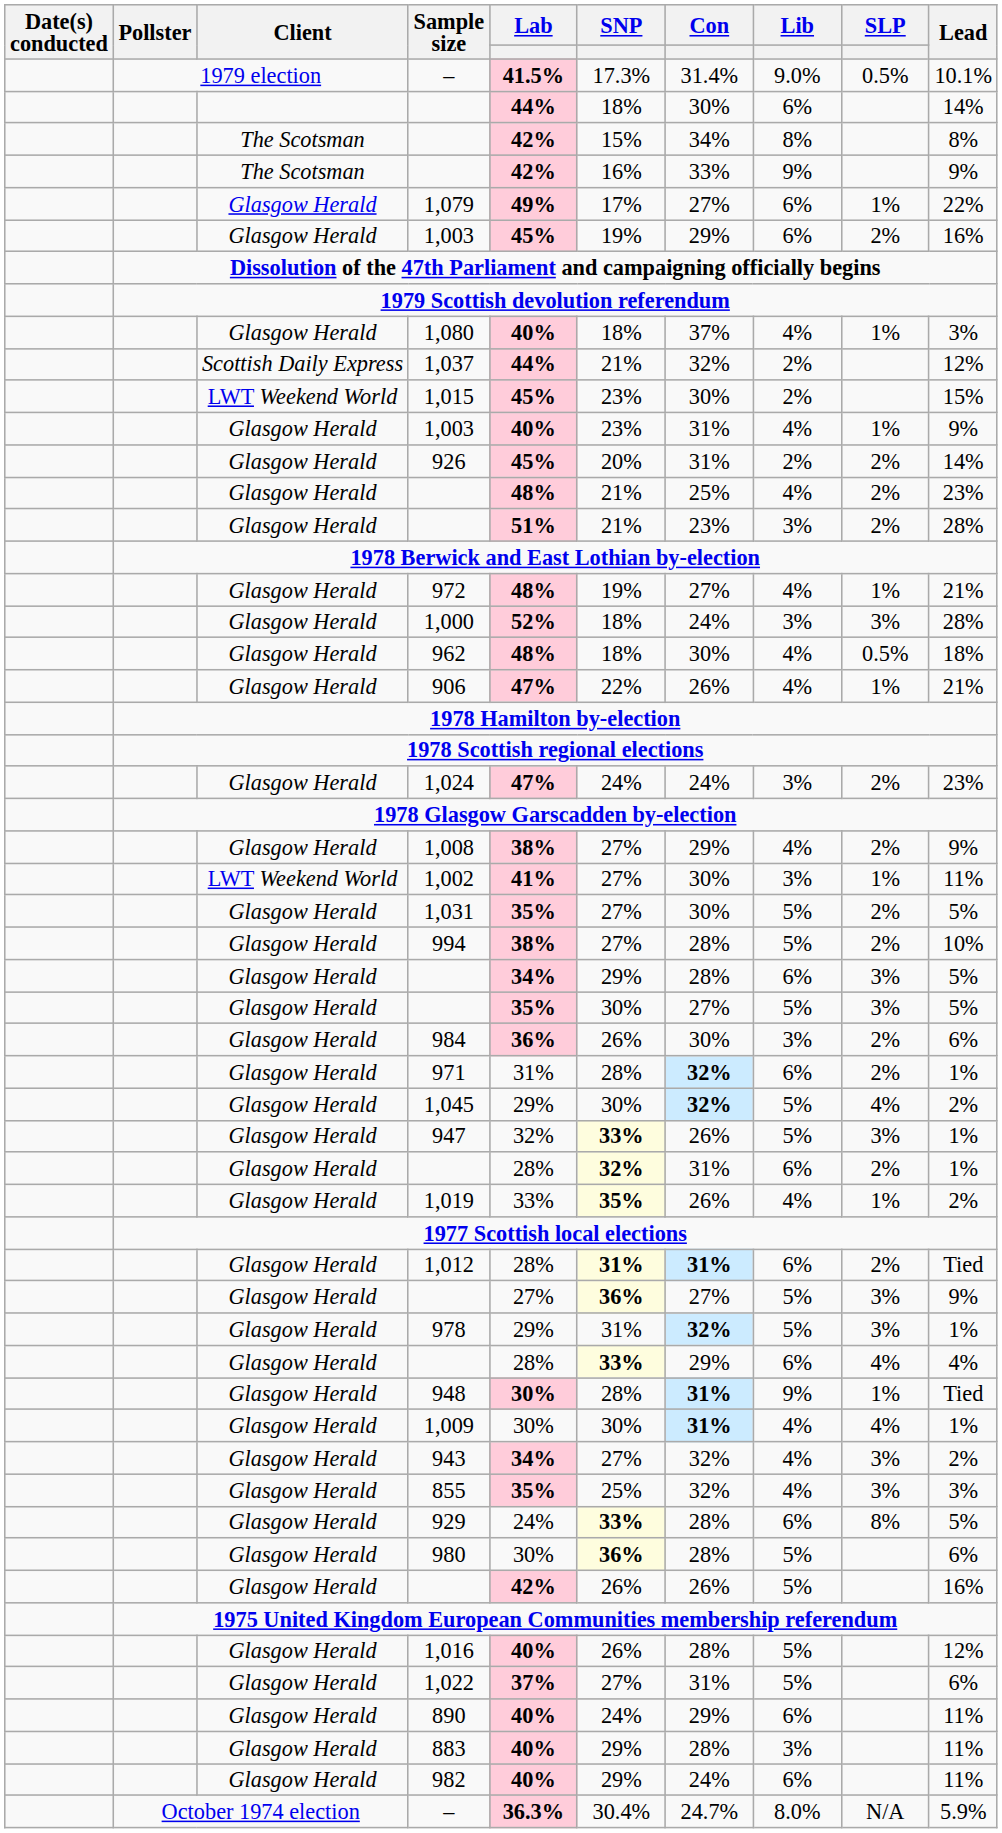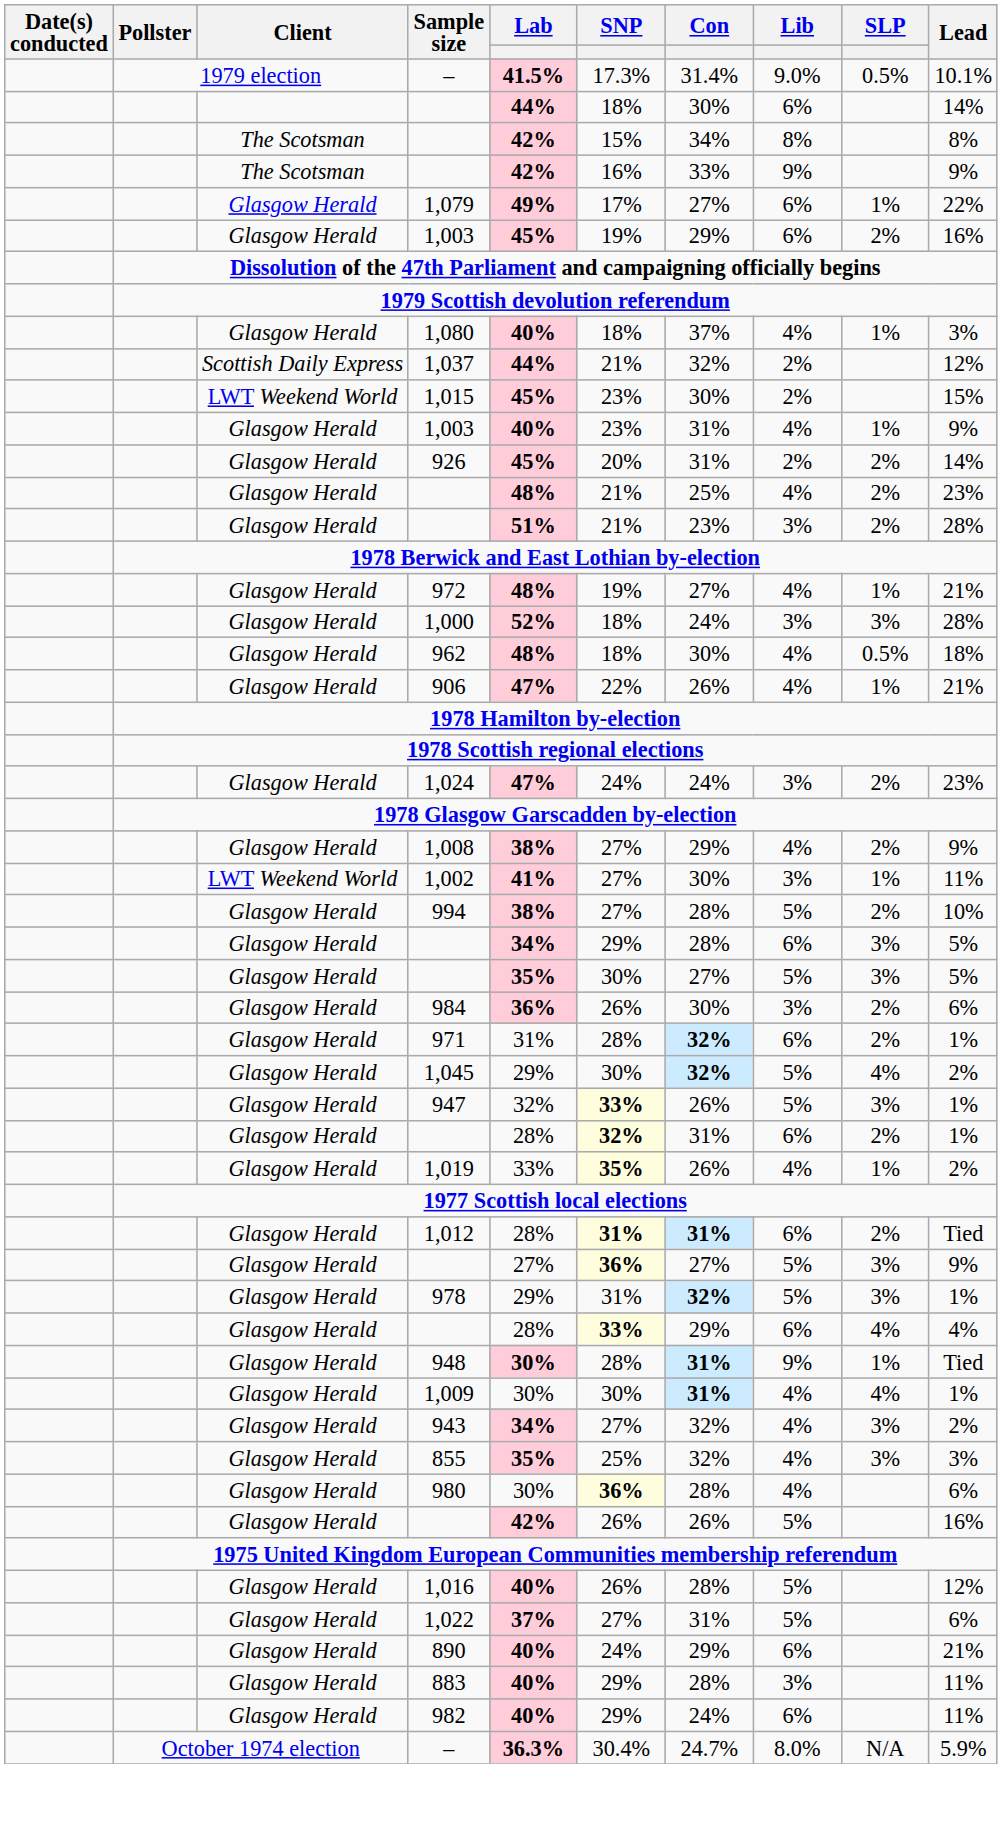- row: Glasgow Herald | 1,031 | 35% | 27% | 30% | 5% | 2% | 5%
- row: Glasgow Herald | 929 | 24% | 33% | 28% | 6% | 8% | 5%
980 | Lib: 5% -> 4%
890 | Lead: 11% -> 21%
